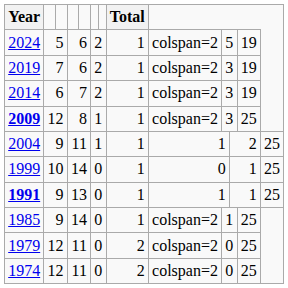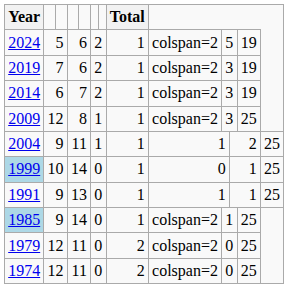2009 | Year: bold -> normal
1999 | Year: no background -> lightblue background
1991 | Year: bold -> normal
1985 | Year: no background -> lightblue background
